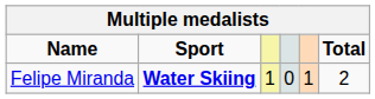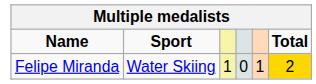Felipe Miranda | Sport: bold -> normal
Felipe Miranda | Total: no background -> gold background
